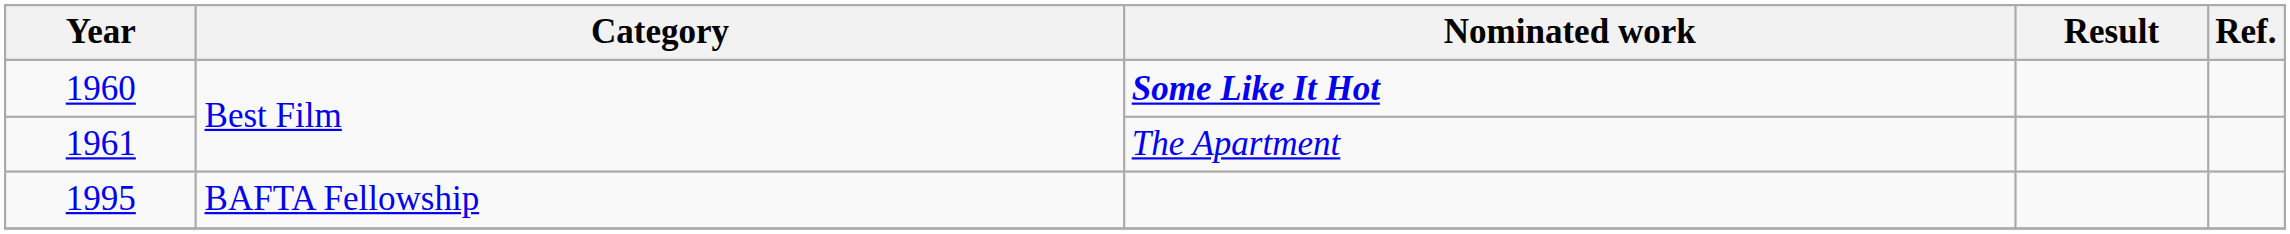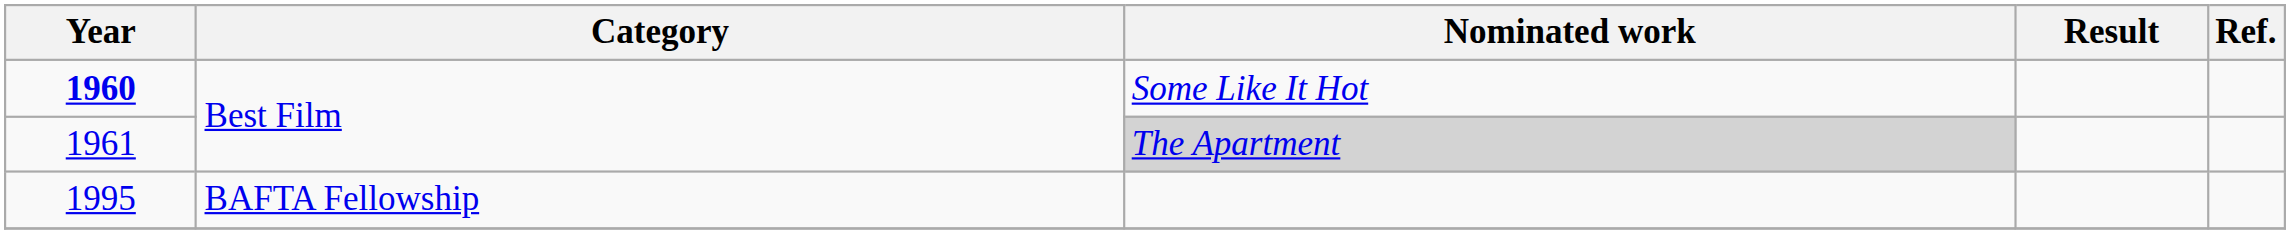Some Like It Hot | Year: normal -> bold
Some Like It Hot | Nominated work: bold -> normal
The Apartment | Nominated work: no background -> lightgrey background
